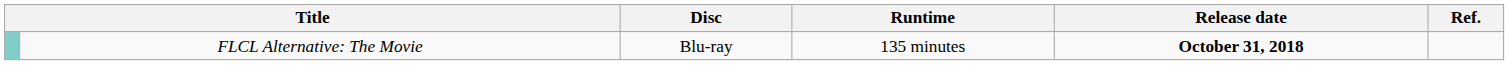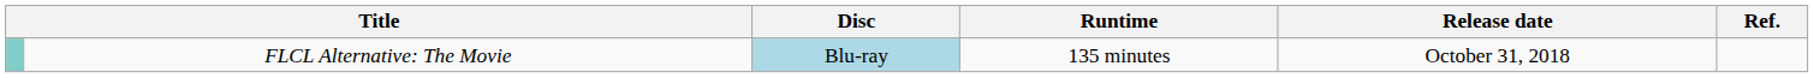FLCL Alternative: The Movie | Disc: no background -> lightblue background
FLCL Alternative: The Movie | Release date: bold -> normal
